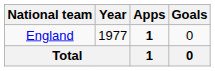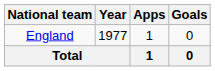England | Apps: bold -> normal
